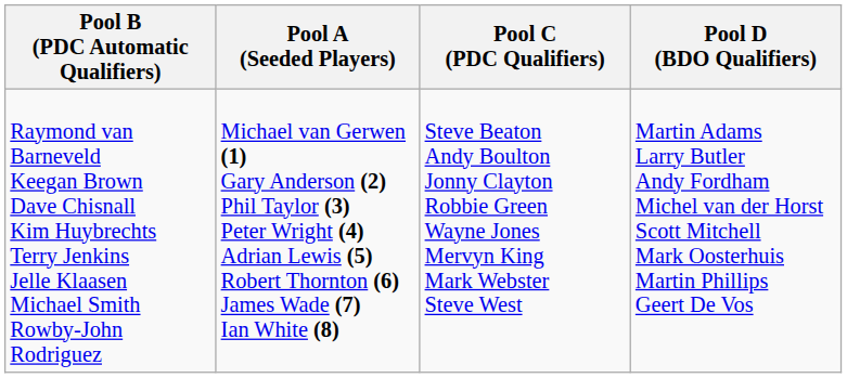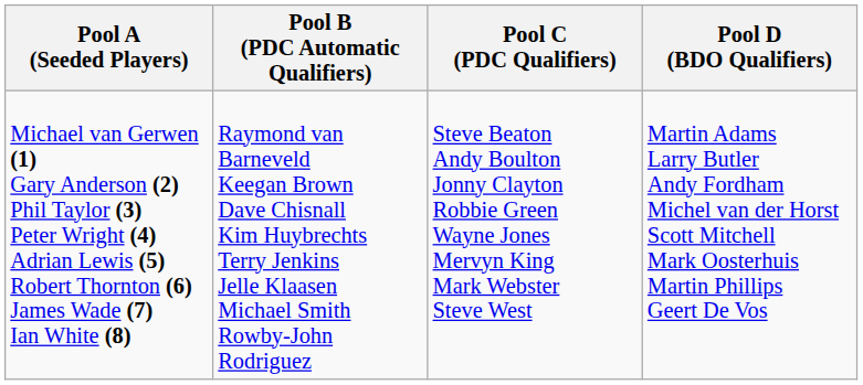columns swapped: Pool A (Seeded Players) <-> Pool B (PDC Automatic Qualifiers)
